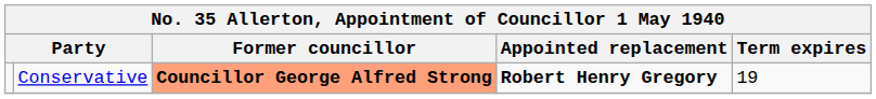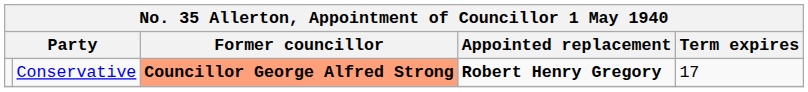Conservative | Term expires: 19 -> 17
